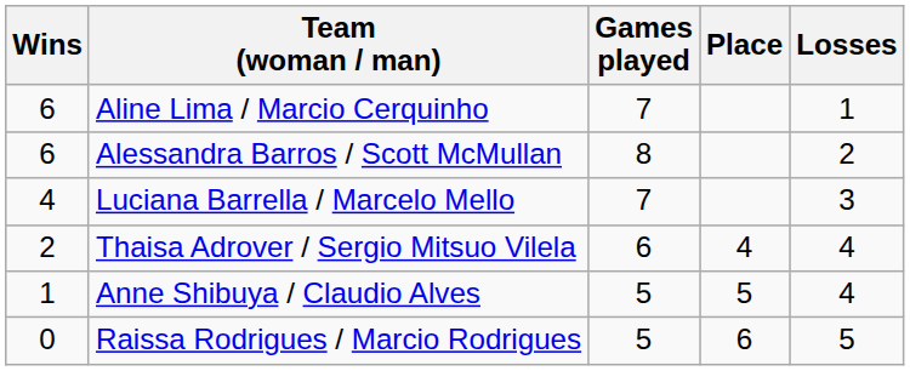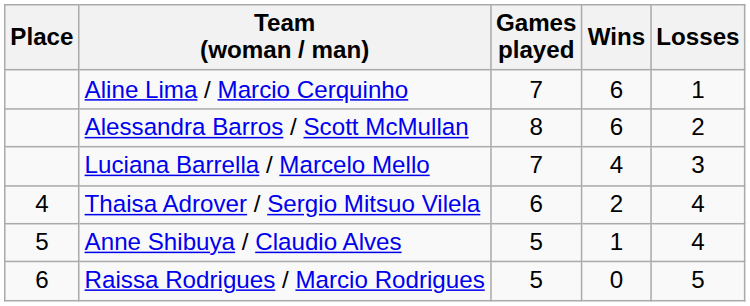columns swapped: Place <-> Wins
